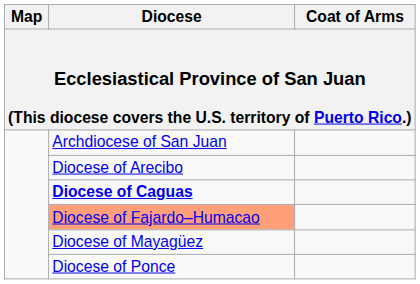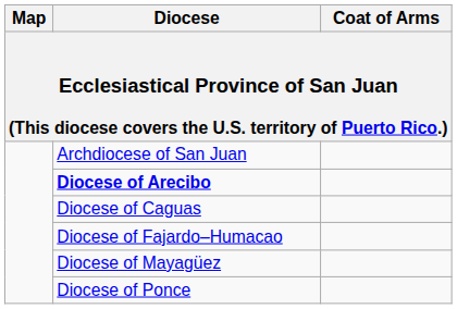Diocese of Arecibo | Diocese: normal -> bold
Diocese of Caguas | Diocese: bold -> normal
Diocese of Fajardo–Humacao | Diocese: lightsalmon background -> no background
